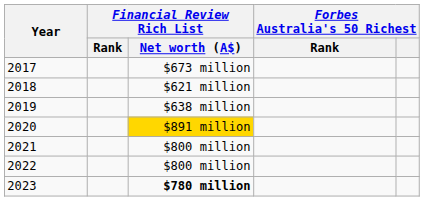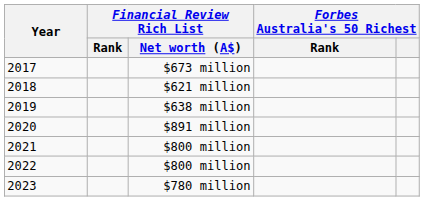2020 | Financial Review Rich List / Net worth (A$): gold background -> no background
2023 | Financial Review Rich List / Net worth (A$): bold -> normal
